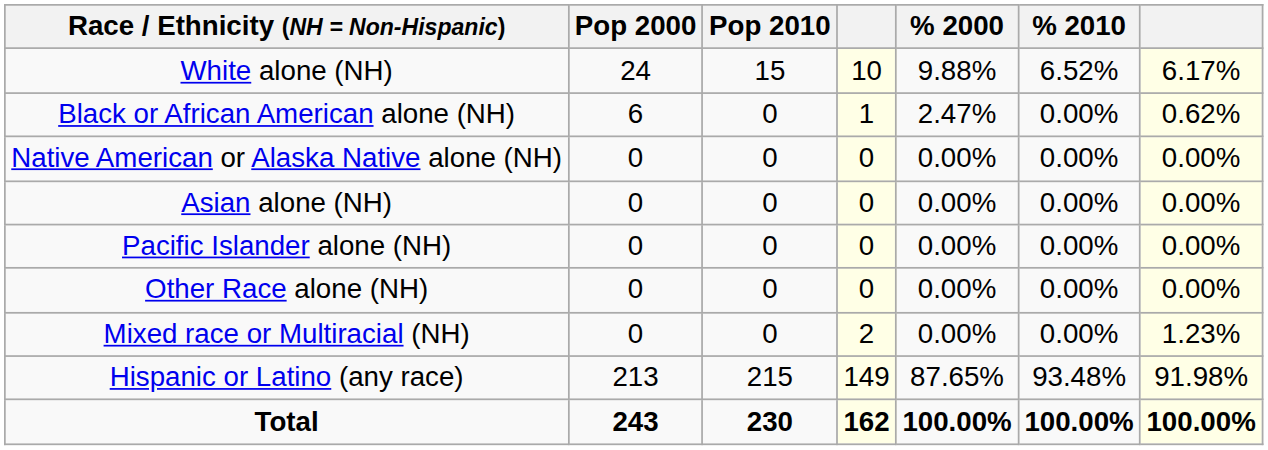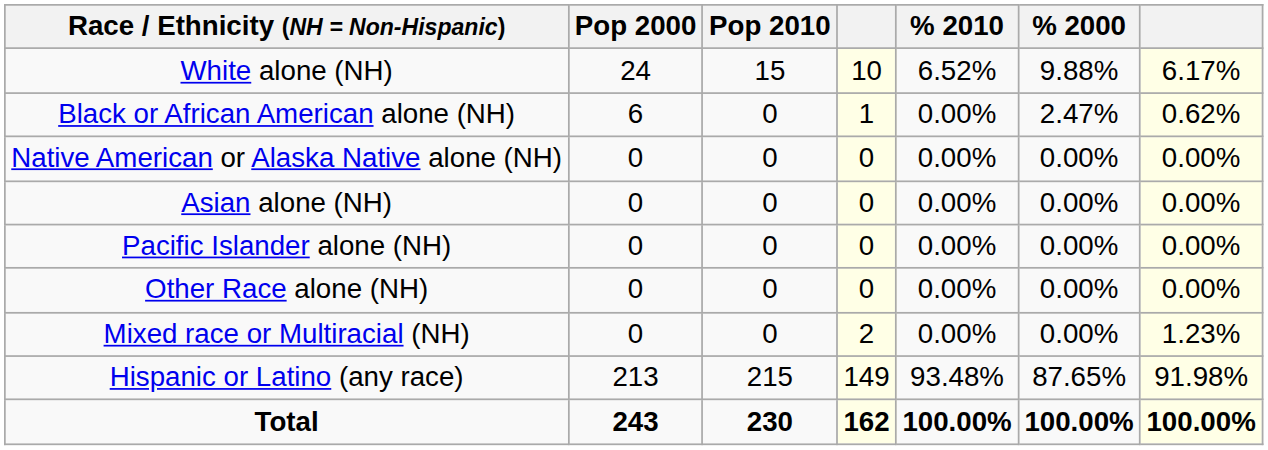columns swapped: % 2000 <-> % 2010
